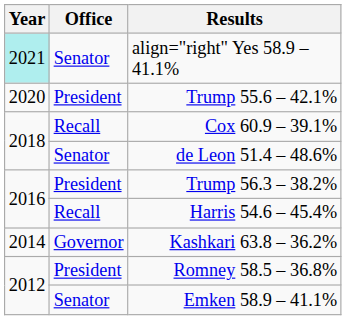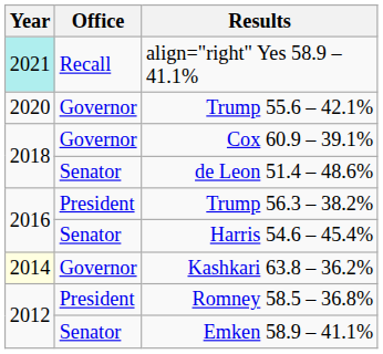align="right" Yes 58.9 – 41.1% | Office: Senator -> Recall
Trump 55.6 – 42.1% | Office: President -> Governor
Cox 60.9 – 39.1% | Office: Recall -> Governor
Harris 54.6 – 45.4% | Office: Recall -> Senator
Kashkari 63.8 – 36.2% | Year: no background -> lightyellow background
